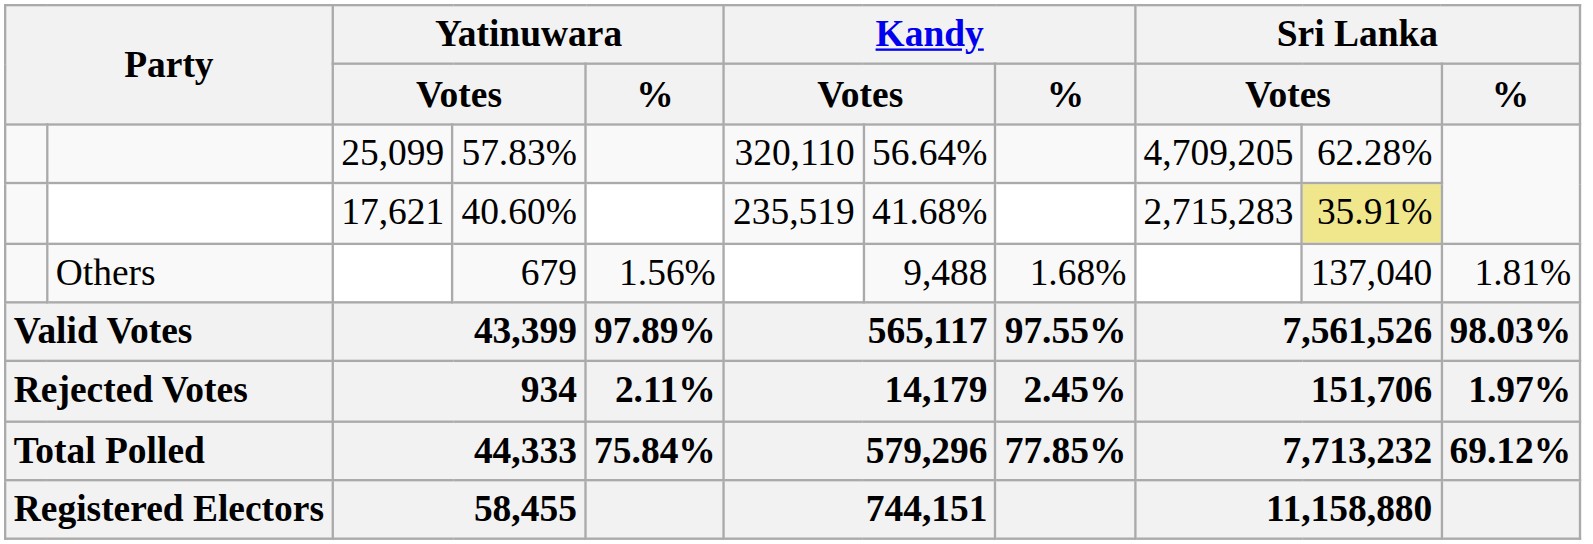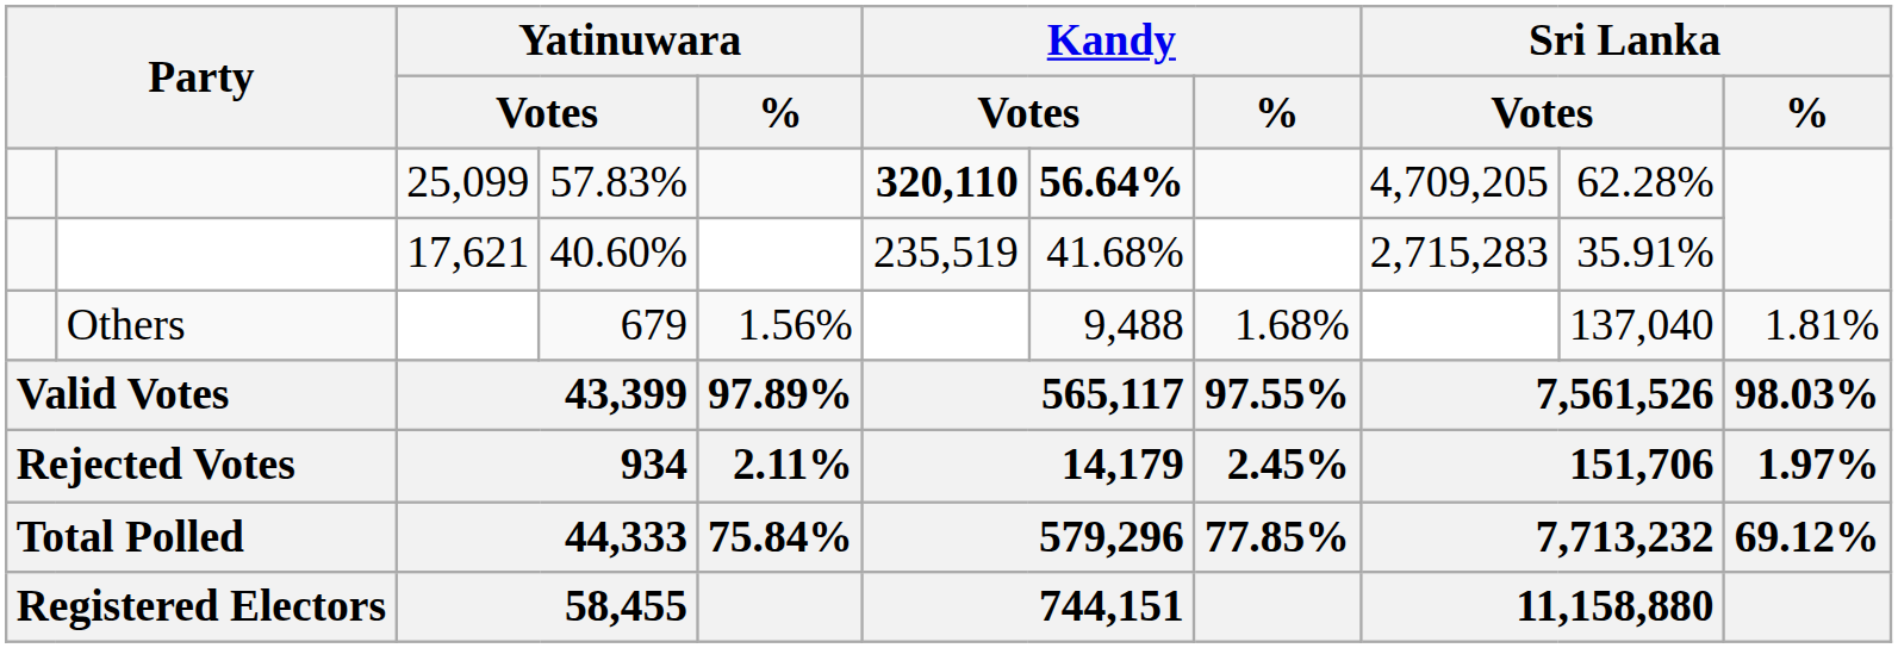25,099 | column 6: normal -> bold
25,099 | column 7: normal -> bold
17,621 | column 10: khaki background -> no background
